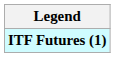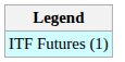row 2 | column 1: bold -> normal
